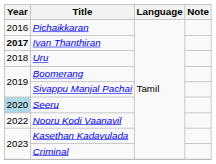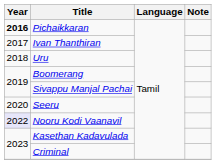Pichaikkaran | Year: normal -> bold
Ivan Thanthiran | Year: bold -> normal
Seeru | Year: lightblue background -> no background
Nooru Kodi Vaanavil | Year: no background -> lavender background
